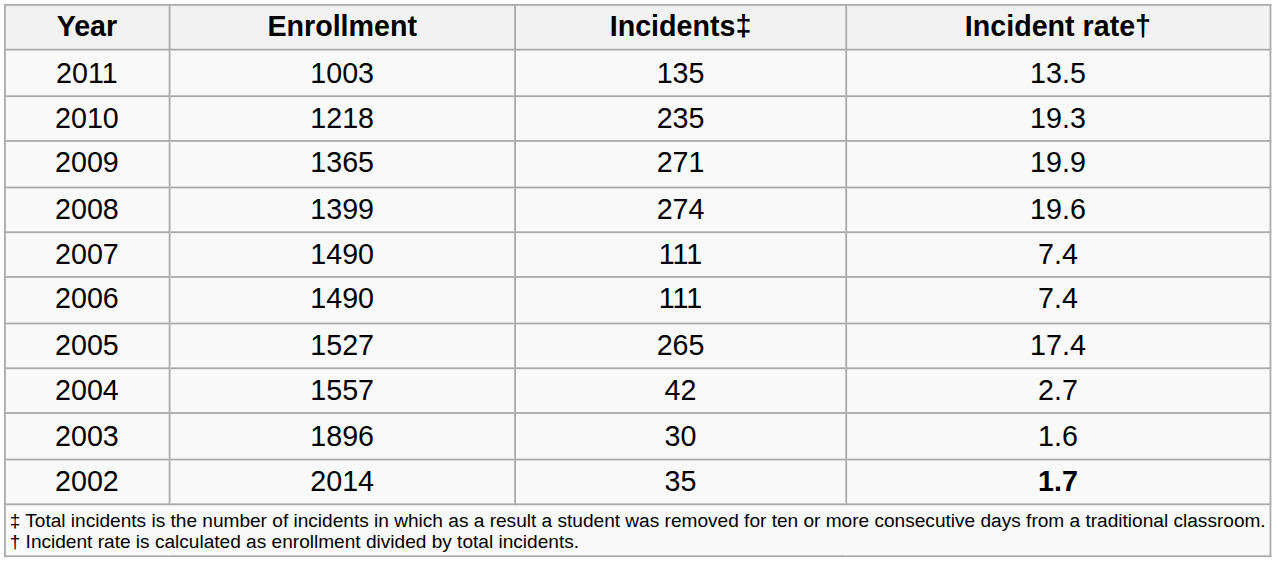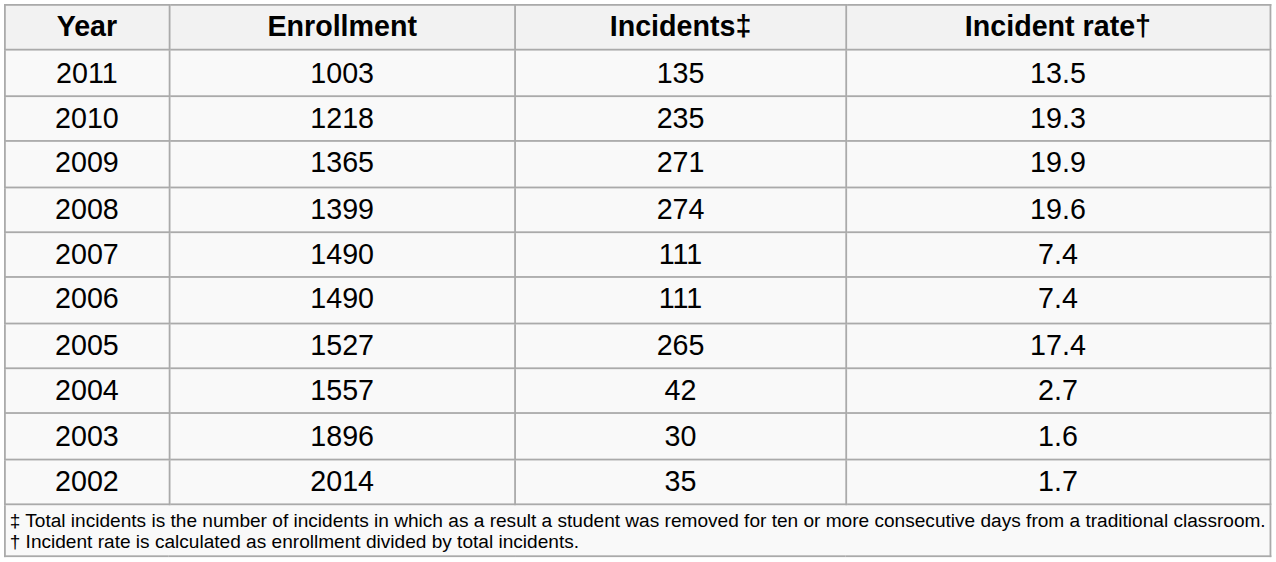2002 | Incident rate†: bold -> normal
